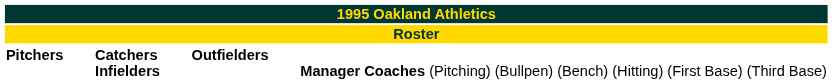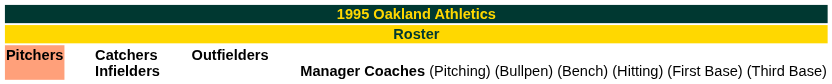Pitchers | column 1: no background -> lightsalmon background
